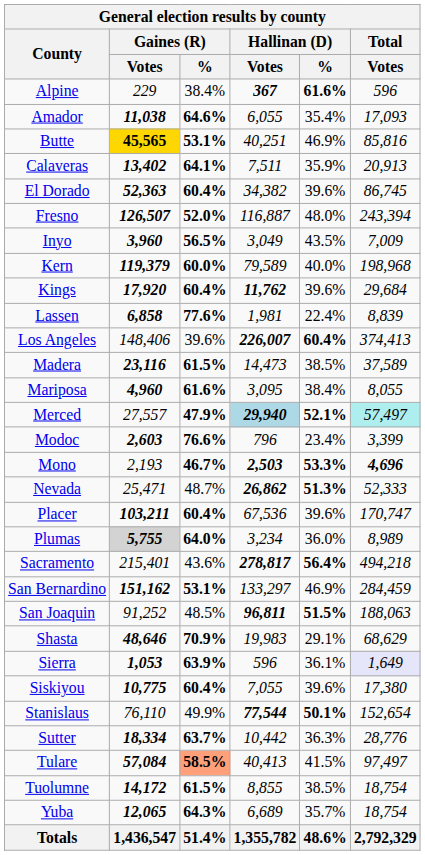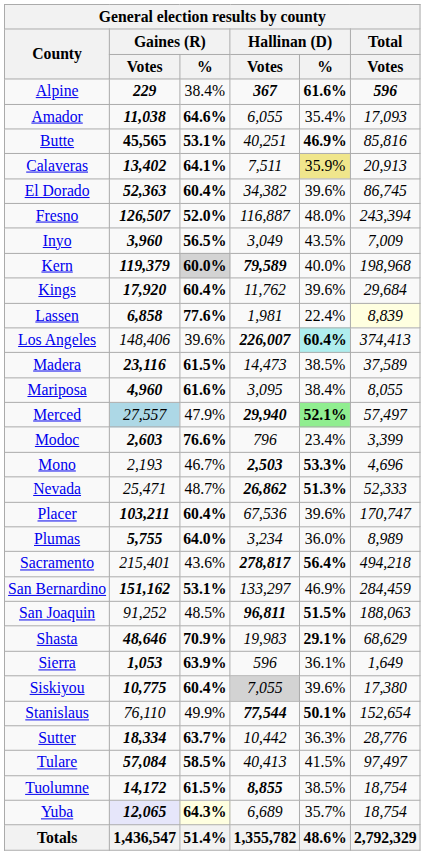Alpine | Gaines (R) / Votes: normal -> bold
Alpine | Total / Votes: normal -> bold
Butte | Gaines (R) / Votes: gold background -> no background
Butte | Hallinan (D) / %: normal -> bold
Calaveras | Hallinan (D) / %: no background -> khaki background
Kern | Gaines (R) / %: no background -> lightgrey background
Kern | Hallinan (D) / Votes: normal -> bold
Kings | Hallinan (D) / Votes: bold -> normal
Lassen | Total / Votes: no background -> lightyellow background
Los Angeles | Hallinan (D) / %: no background -> paleturquoise background
Merced | Gaines (R) / Votes: no background -> lightblue background
Merced | Gaines (R) / %: bold -> normal
Merced | Hallinan (D) / Votes: lightblue background -> no background
Merced | Hallinan (D) / %: no background -> lightgreen background
Merced | Total / Votes: paleturquoise background -> no background
Mono | Gaines (R) / %: bold -> normal
Mono | Total / Votes: bold -> normal
Plumas | Gaines (R) / Votes: lightgrey background -> no background
Shasta | Hallinan (D) / %: normal -> bold
Sierra | Total / Votes: lavender background -> no background
Siskiyou | Hallinan (D) / Votes: no background -> lightgrey background
Tulare | Gaines (R) / %: lightsalmon background -> no background
Tuolumne | Hallinan (D) / Votes: normal -> bold
Yuba | Gaines (R) / Votes: no background -> lavender background
Yuba | Gaines (R) / %: no background -> lightyellow background
